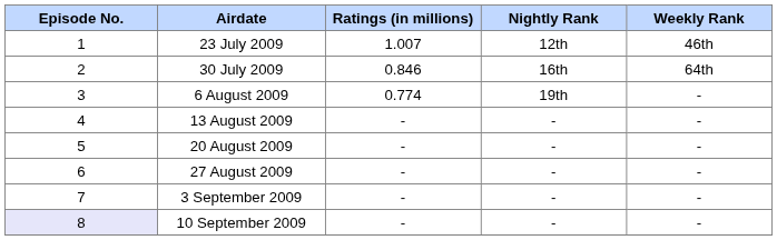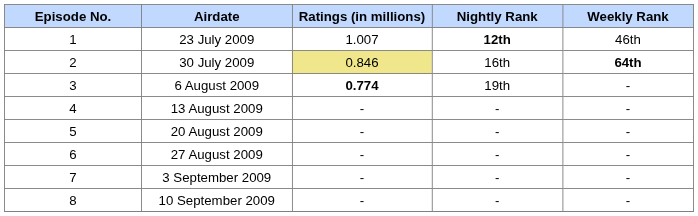23 July 2009 | Nightly Rank: normal -> bold
30 July 2009 | Ratings (in millions): no background -> khaki background
30 July 2009 | Weekly Rank: normal -> bold
6 August 2009 | Ratings (in millions): normal -> bold
10 September 2009 | Episode No.: lavender background -> no background
